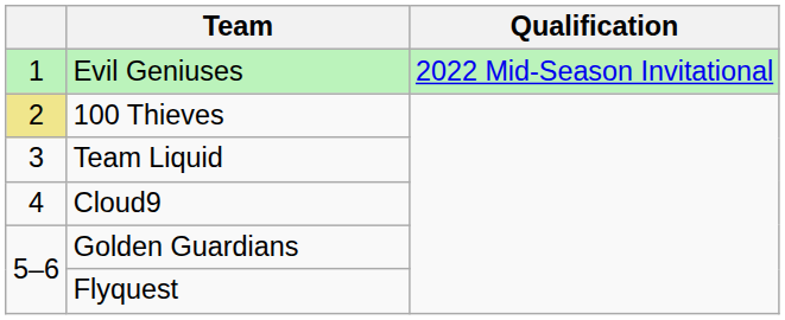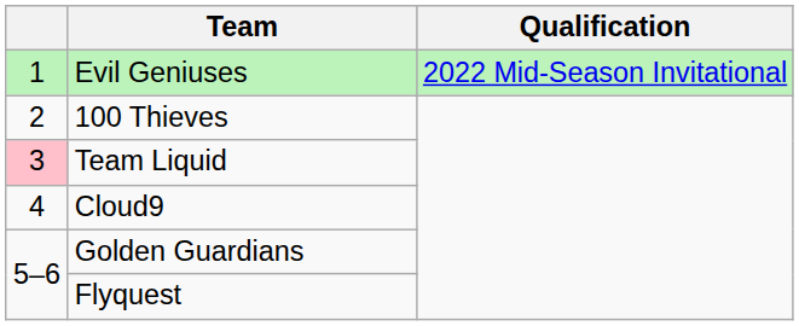100 Thieves | column 1: khaki background -> no background
Team Liquid | column 1: no background -> pink background
